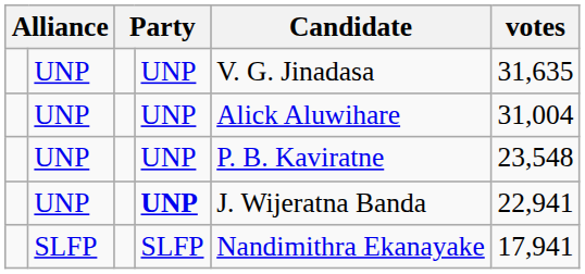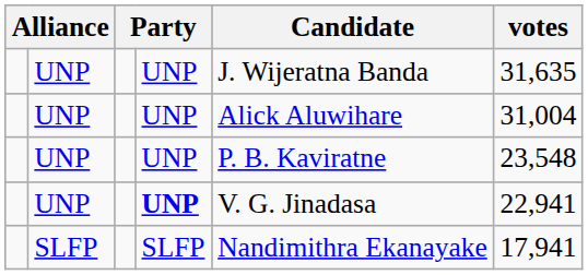row 2 | Candidate: V. G. Jinadasa -> J. Wijeratna Banda
row 5 | Candidate: J. Wijeratna Banda -> V. G. Jinadasa
